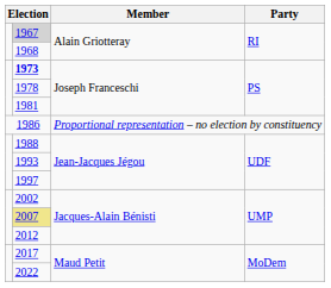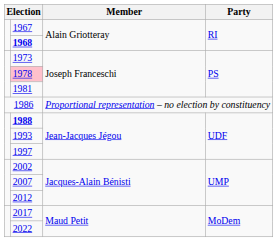1967 | column 2: lightgrey background -> no background
1968 | column 2: normal -> bold
1973 | column 2: bold -> normal
1978 | column 2: no background -> pink background
1988 | column 2: normal -> bold
2007 | column 2: khaki background -> no background
